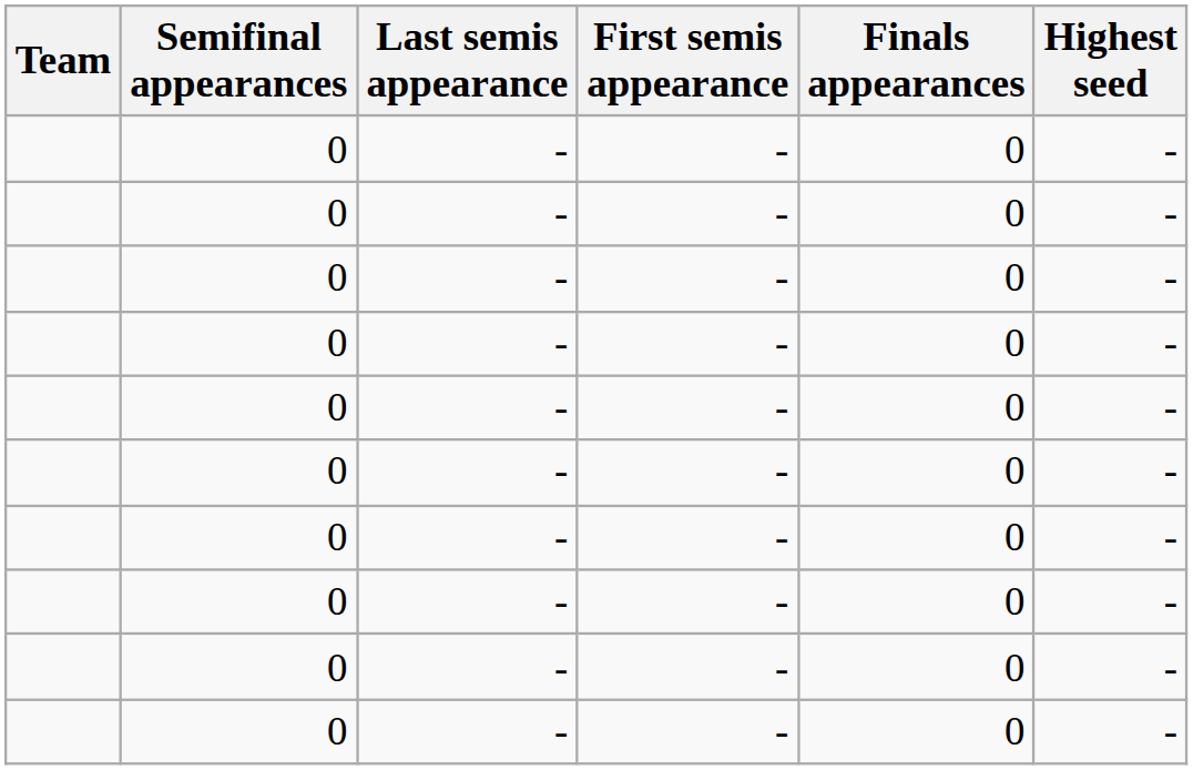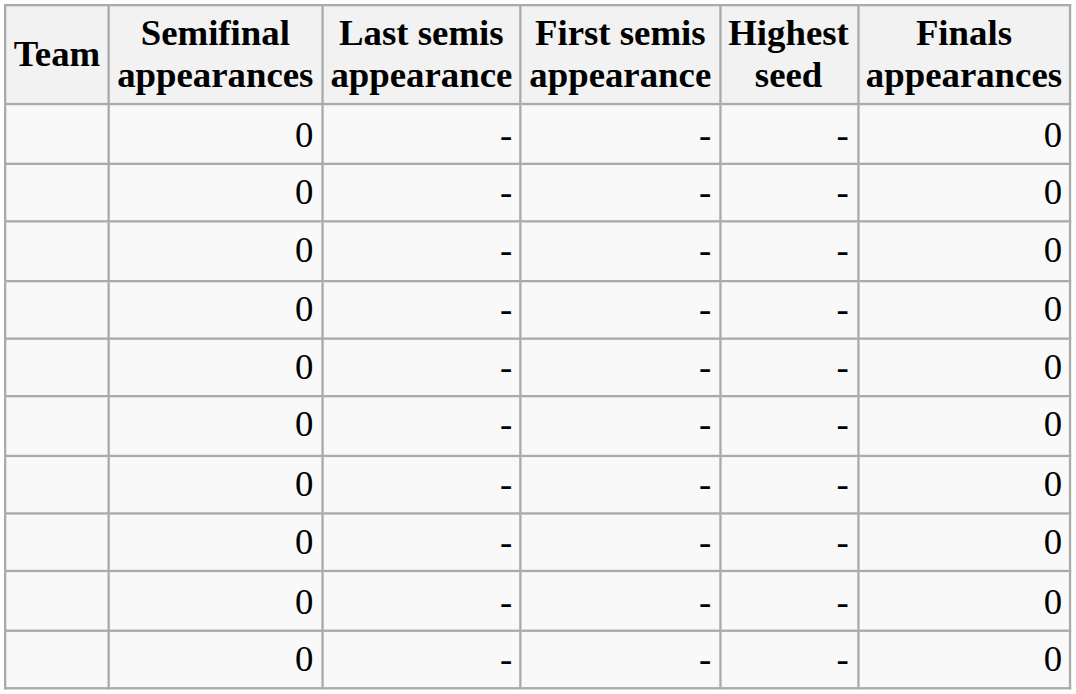columns swapped: Finals appearances <-> Highest seed
